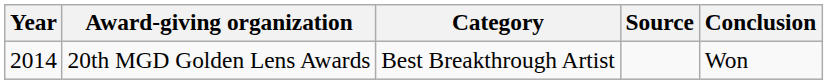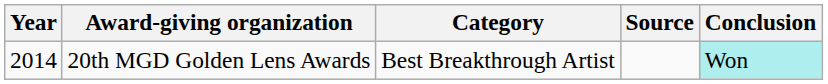20th MGD Golden Lens Awards | Conclusion: no background -> paleturquoise background
